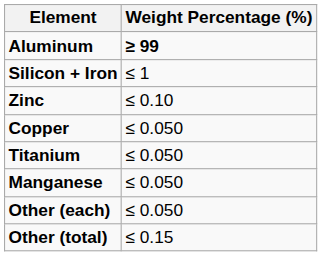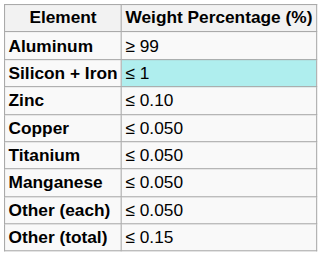Aluminum | Weight Percentage (%): bold -> normal
Silicon + Iron | Weight Percentage (%): no background -> paleturquoise background
